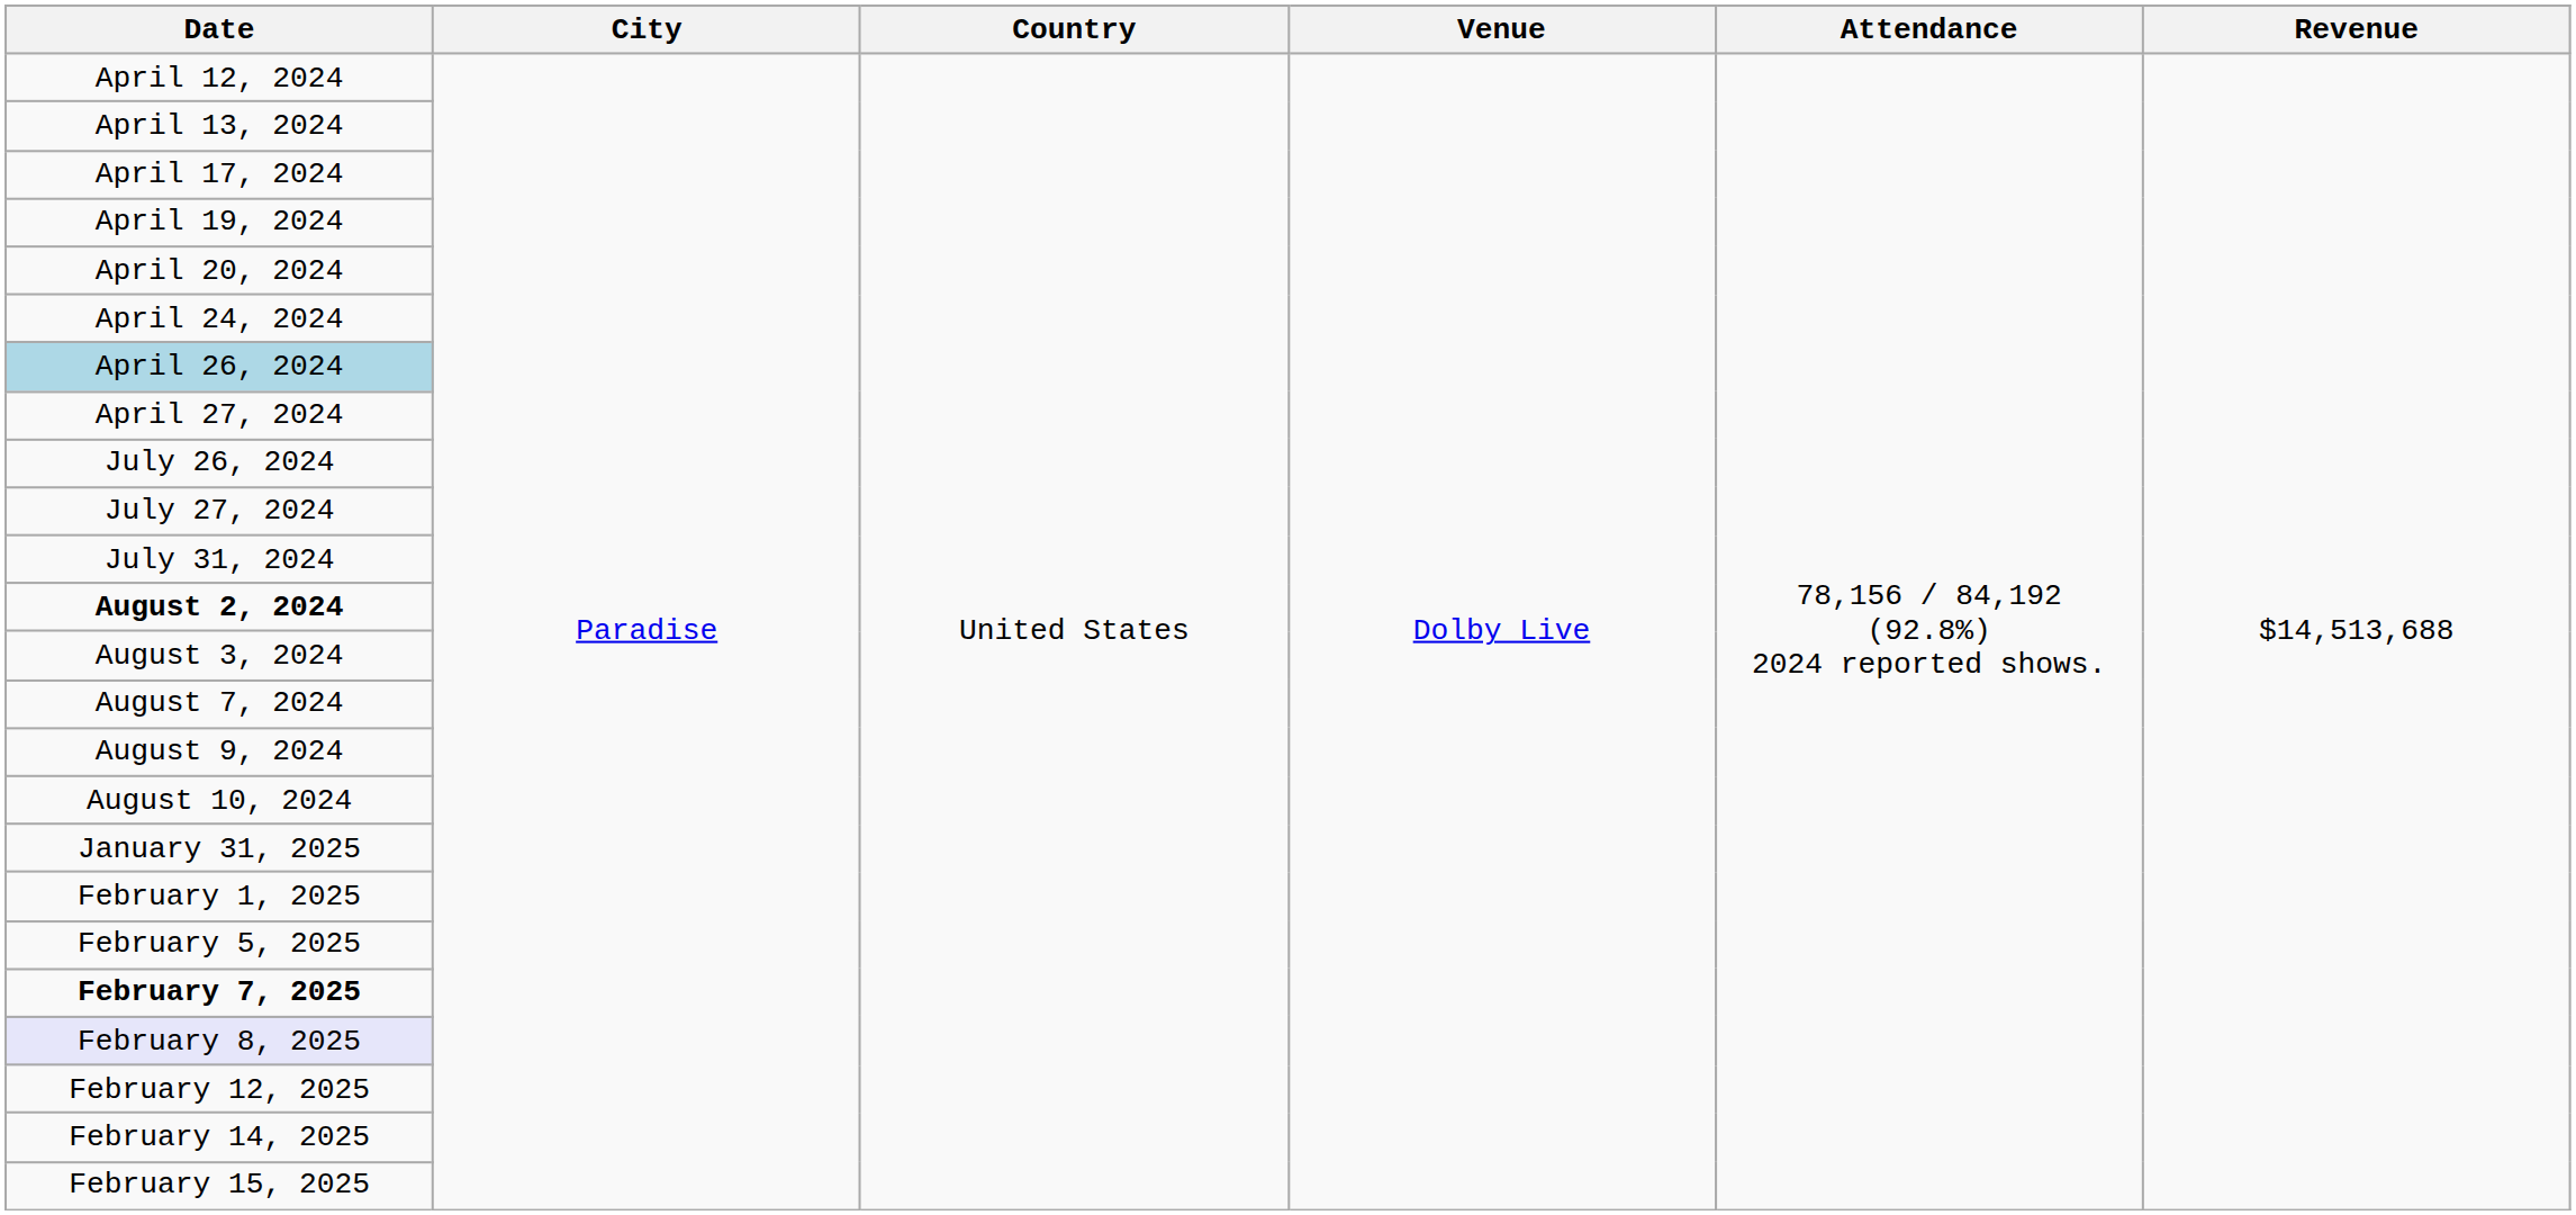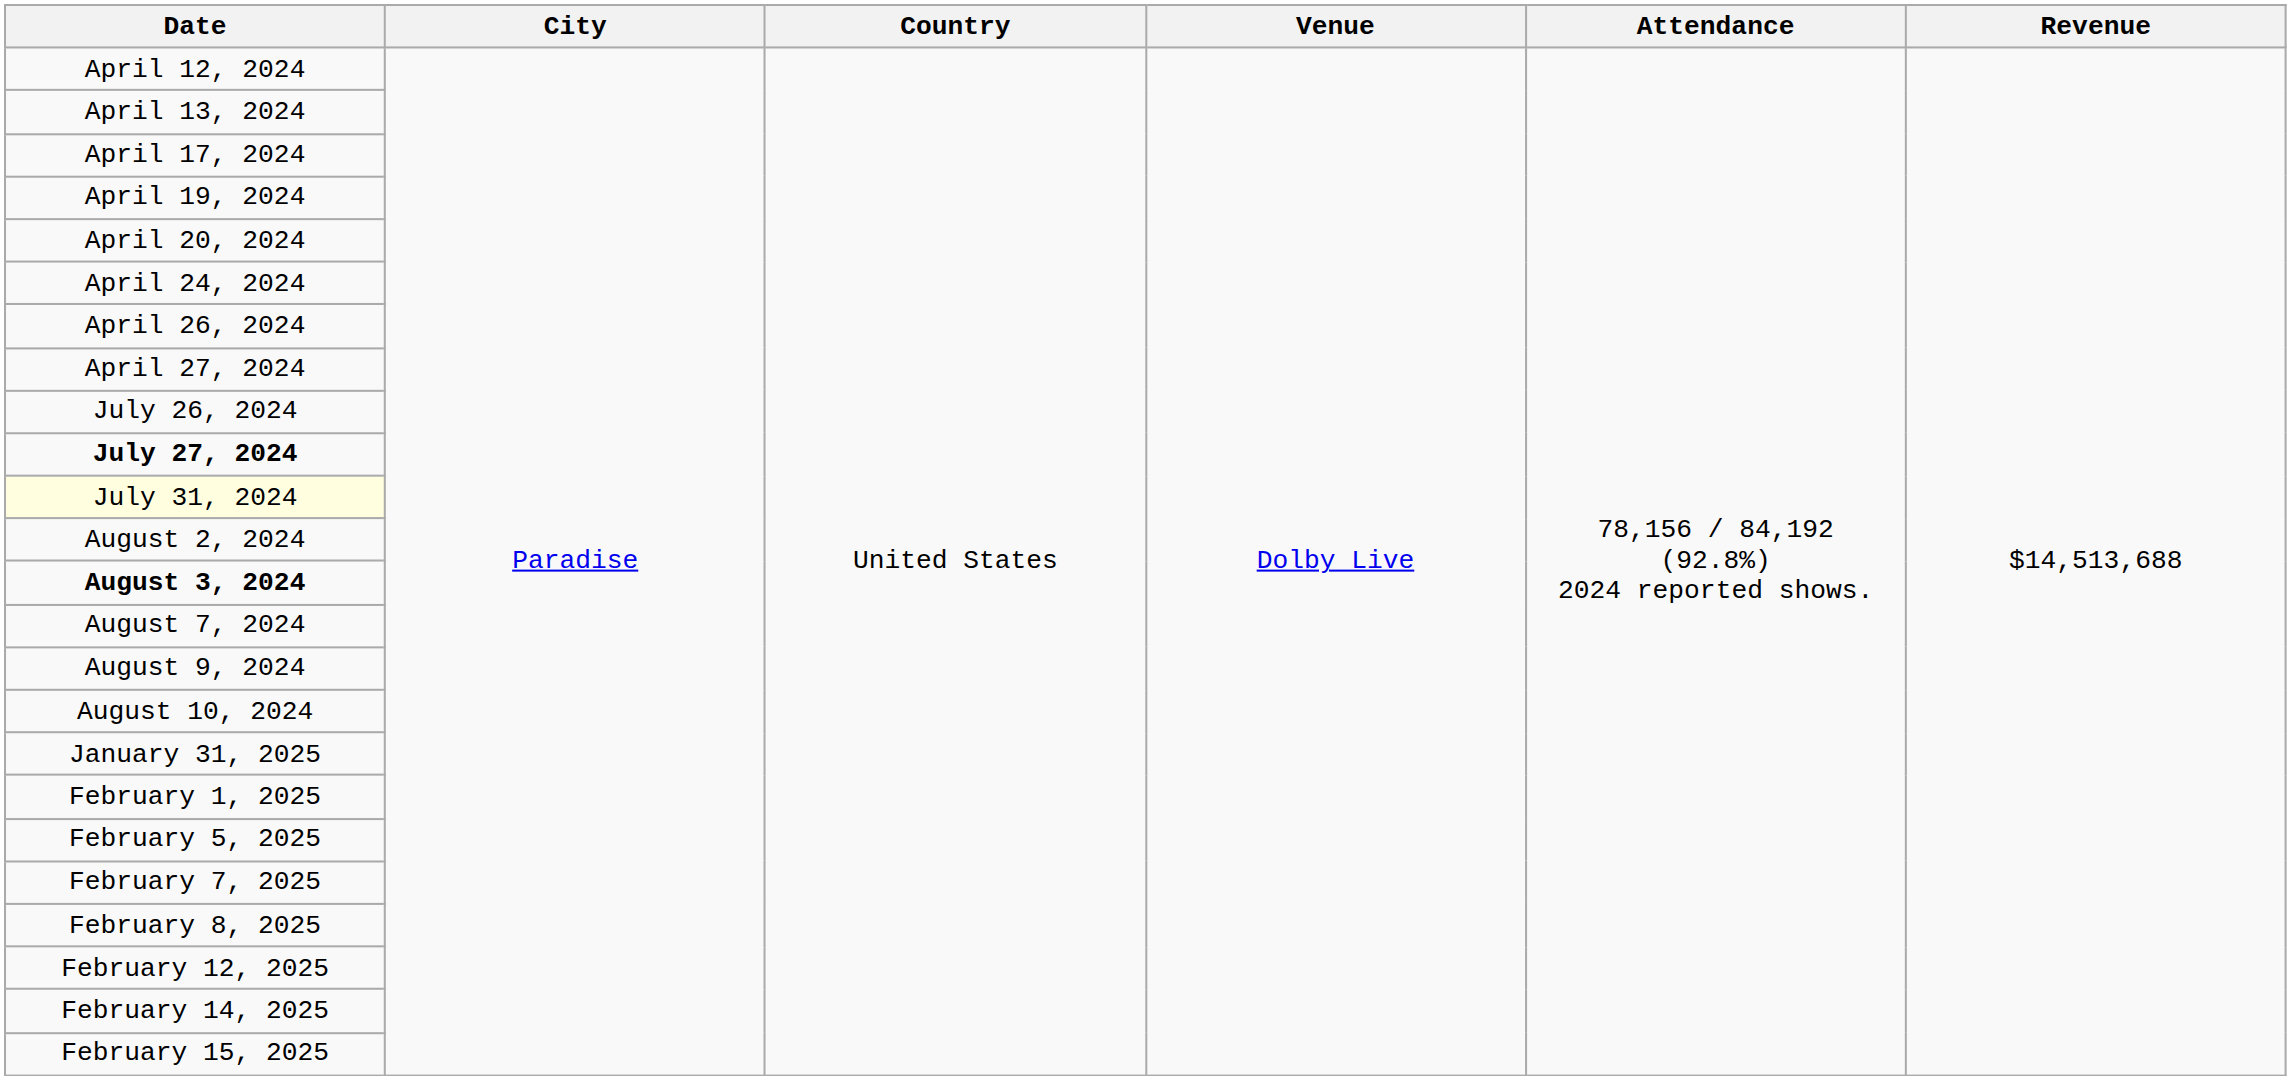April 26, 2024 | Date: lightblue background -> no background
July 27, 2024 | Date: normal -> bold
July 31, 2024 | Date: no background -> lightyellow background
August 2, 2024 | Date: bold -> normal
August 3, 2024 | Date: normal -> bold
February 7, 2025 | Date: bold -> normal
February 8, 2025 | Date: lavender background -> no background
